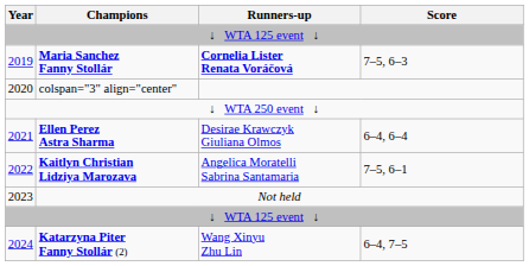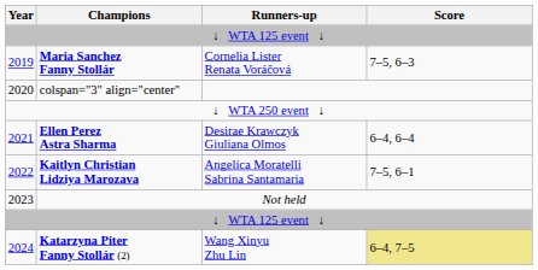2019 | Runners-up: bold -> normal
2024 | Score: no background -> khaki background
